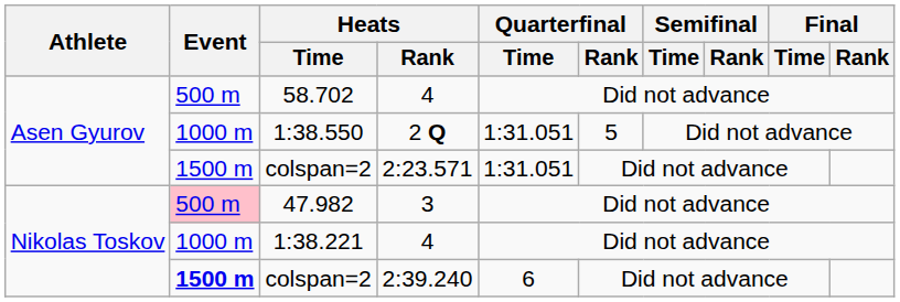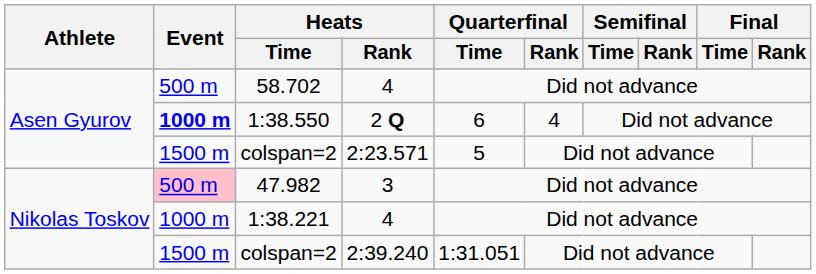1:38.550 | Event: normal -> bold
1:38.550 | Quarterfinal / Time: 1:31.051 -> 6
1:38.550 | Quarterfinal / Rank: 5 -> 4
colspan=2 / 2:23.571 | Quarterfinal / Time: 1:31.051 -> 5
colspan=2 / 2:39.240 | Event: bold -> normal
colspan=2 / 2:39.240 | Quarterfinal / Time: 6 -> 1:31.051
